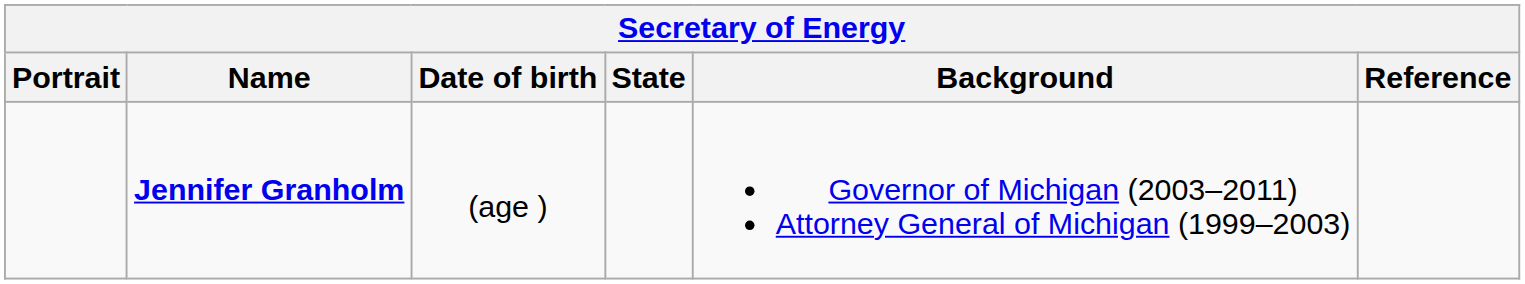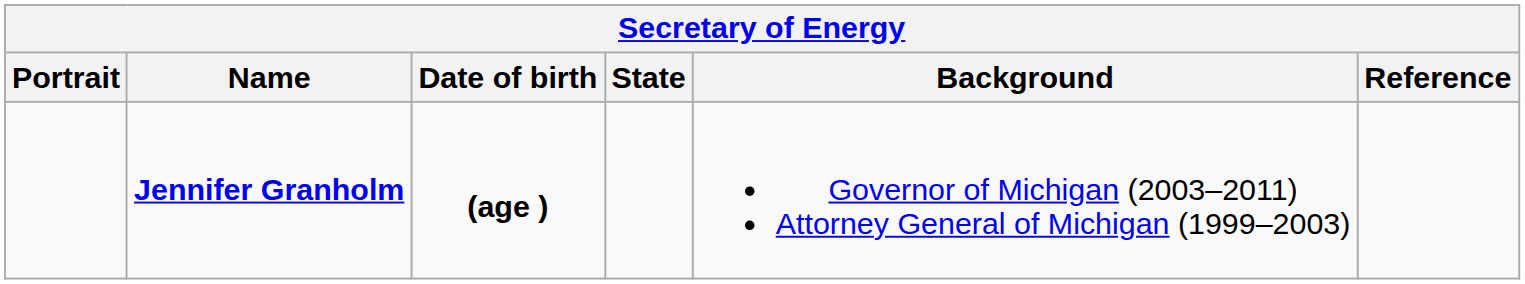Jennifer Granholm | Date of birth: normal -> bold
